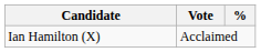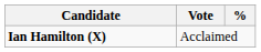Ian Hamilton (X) | Candidate: normal -> bold
